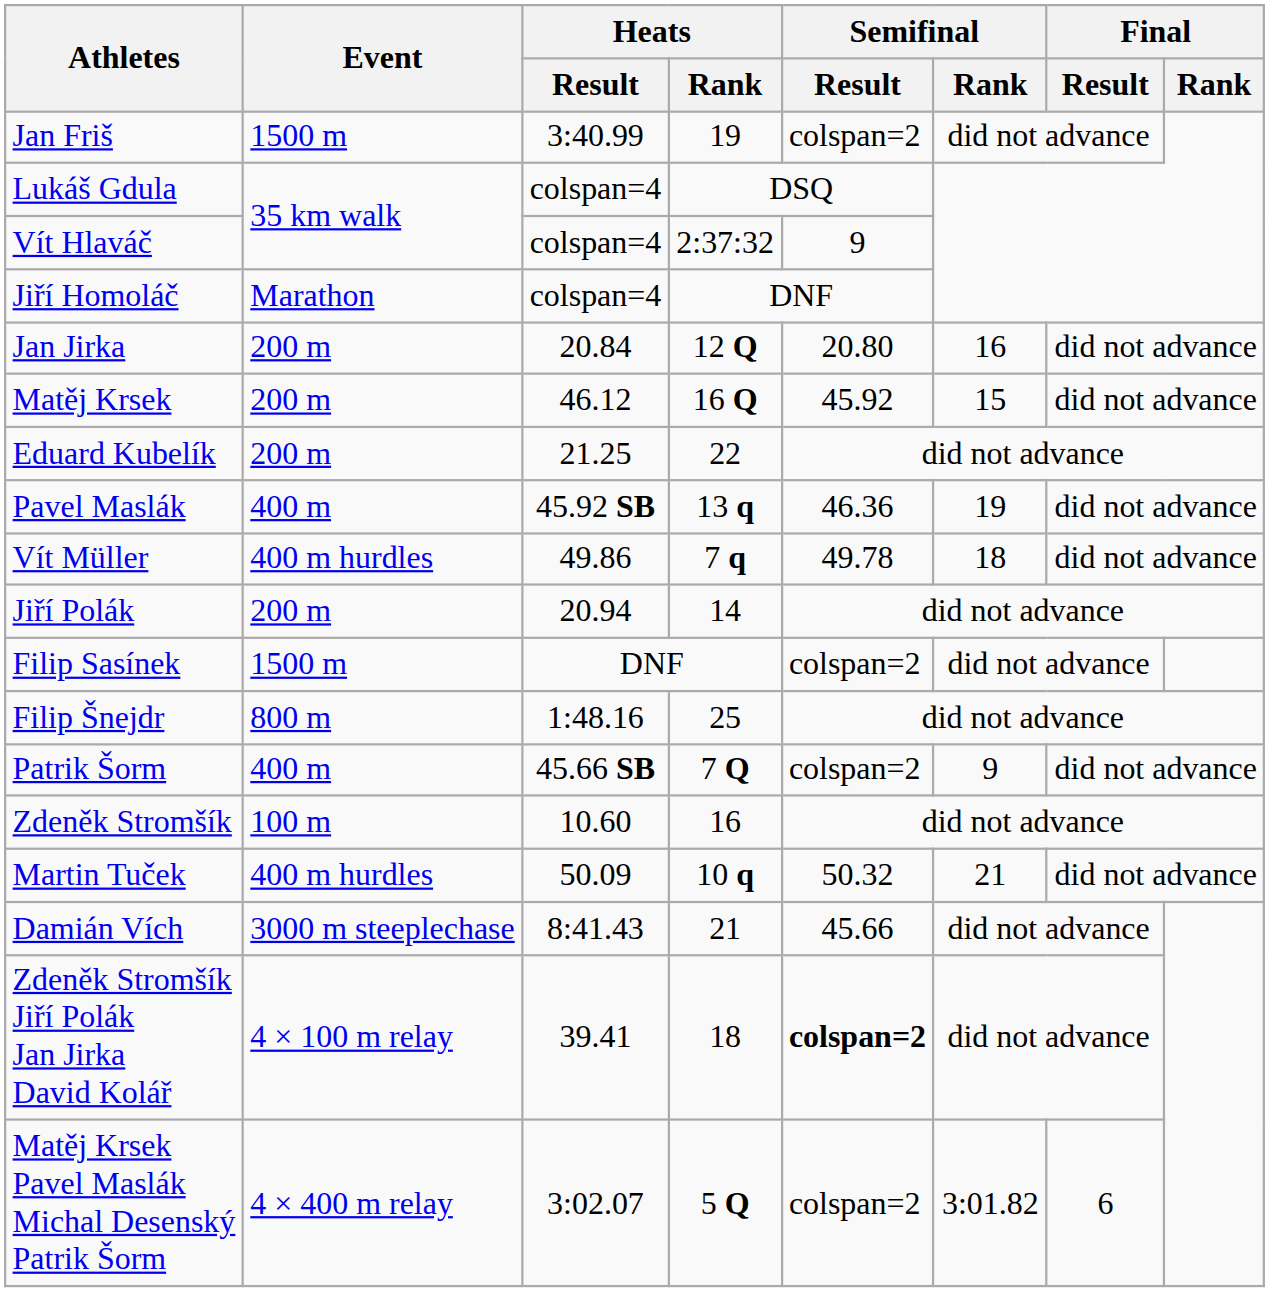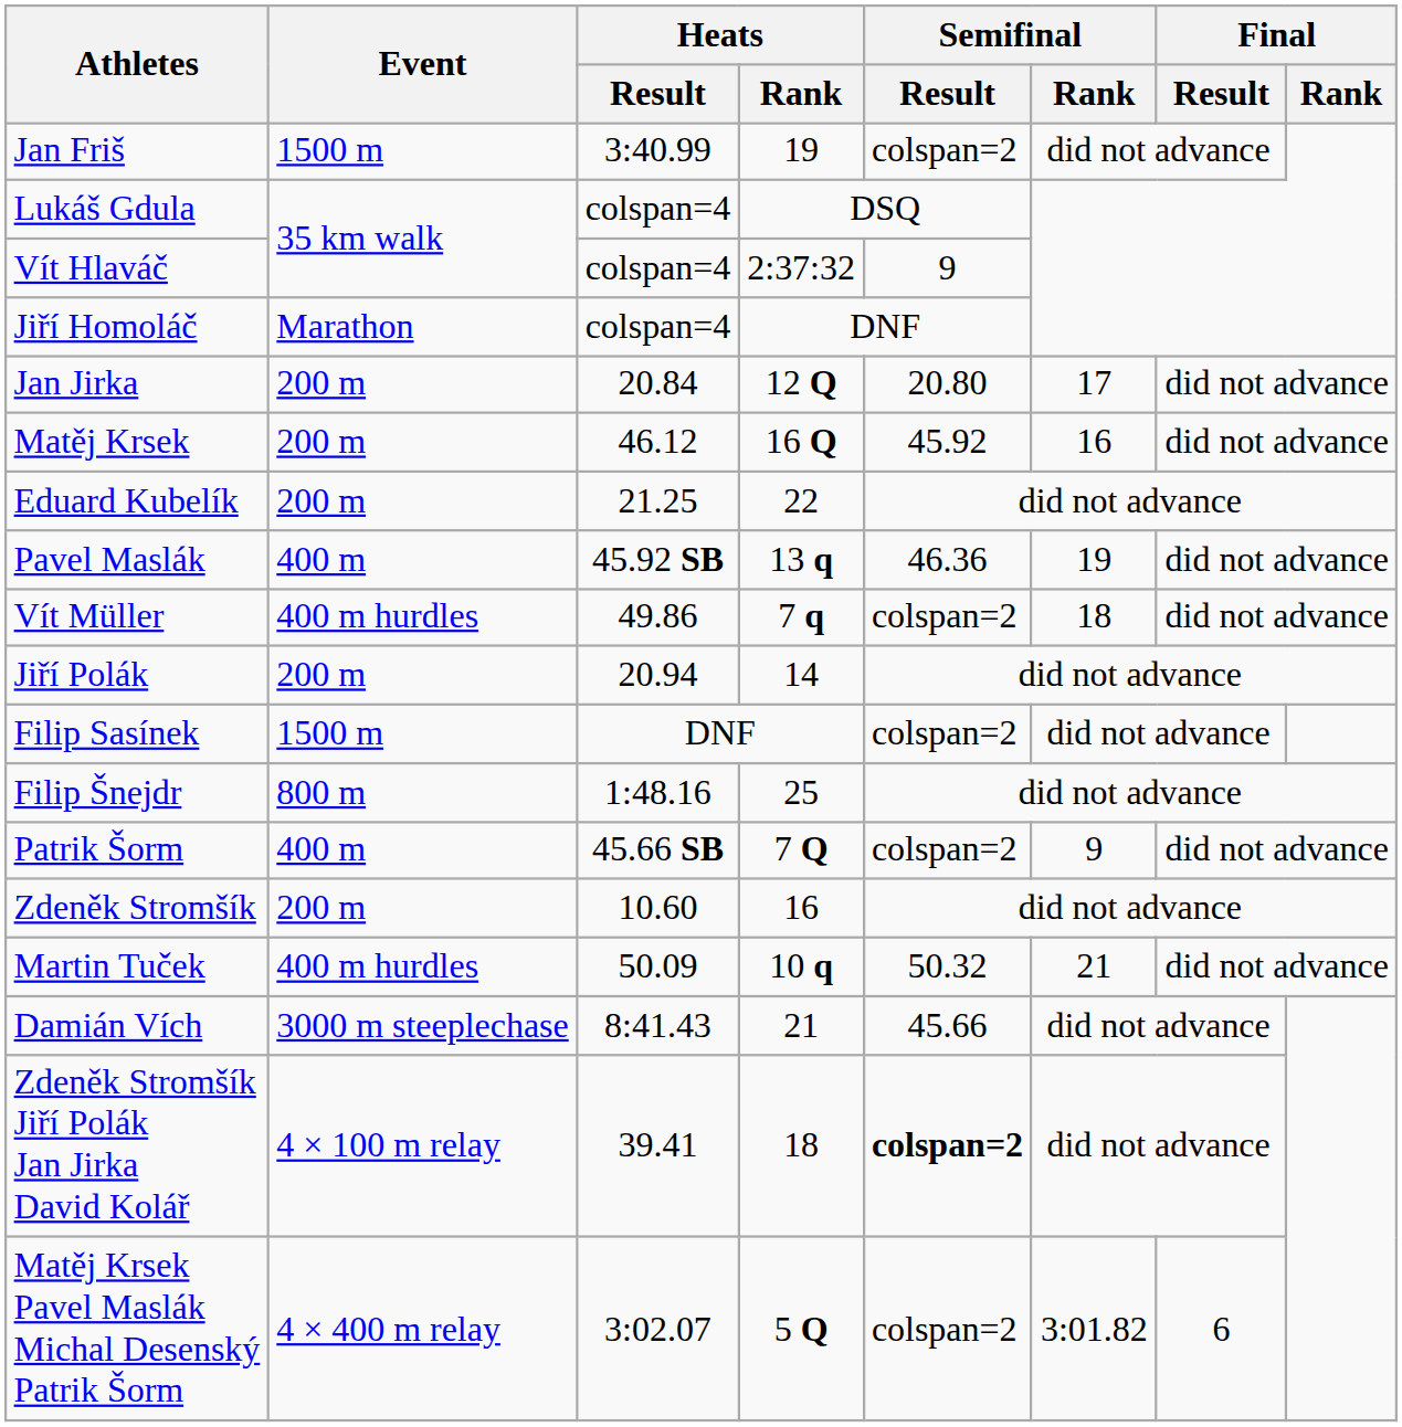Jan Jirka | Semifinal / Rank: 16 -> 17
Matěj Krsek | Semifinal / Rank: 15 -> 16
Vít Müller | Semifinal / Result: 49.78 -> colspan=2
Zdeněk Stromšík | Event: 100 m -> 200 m
